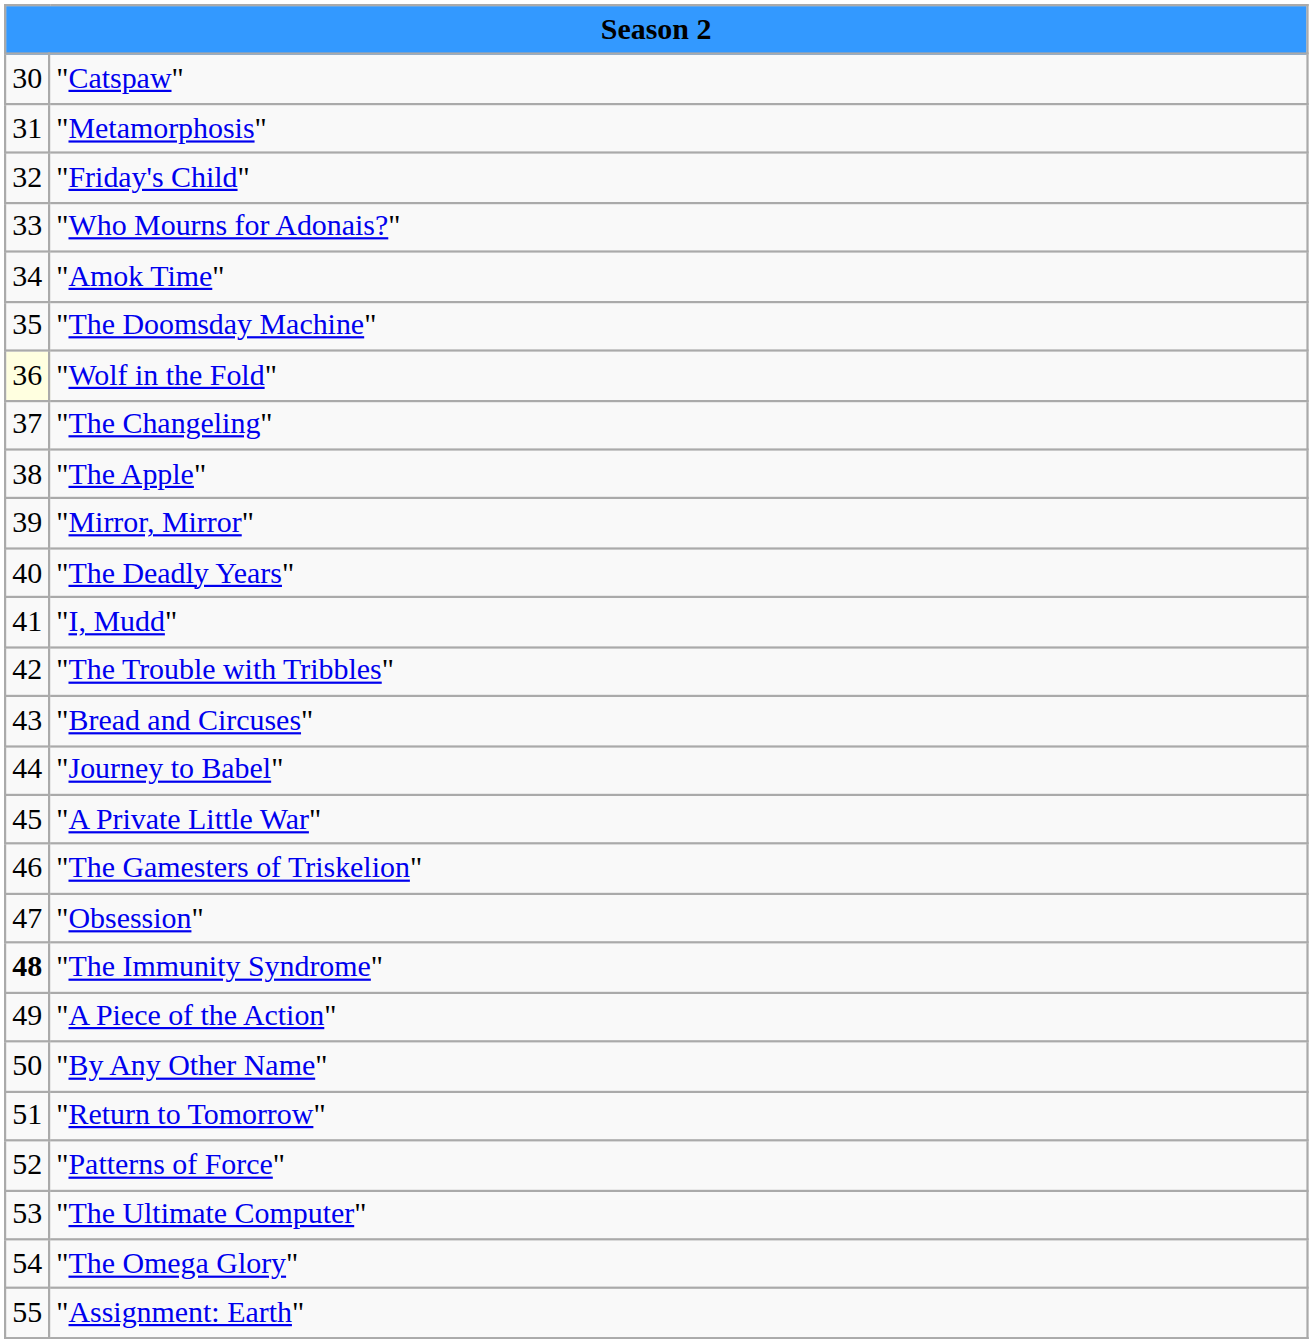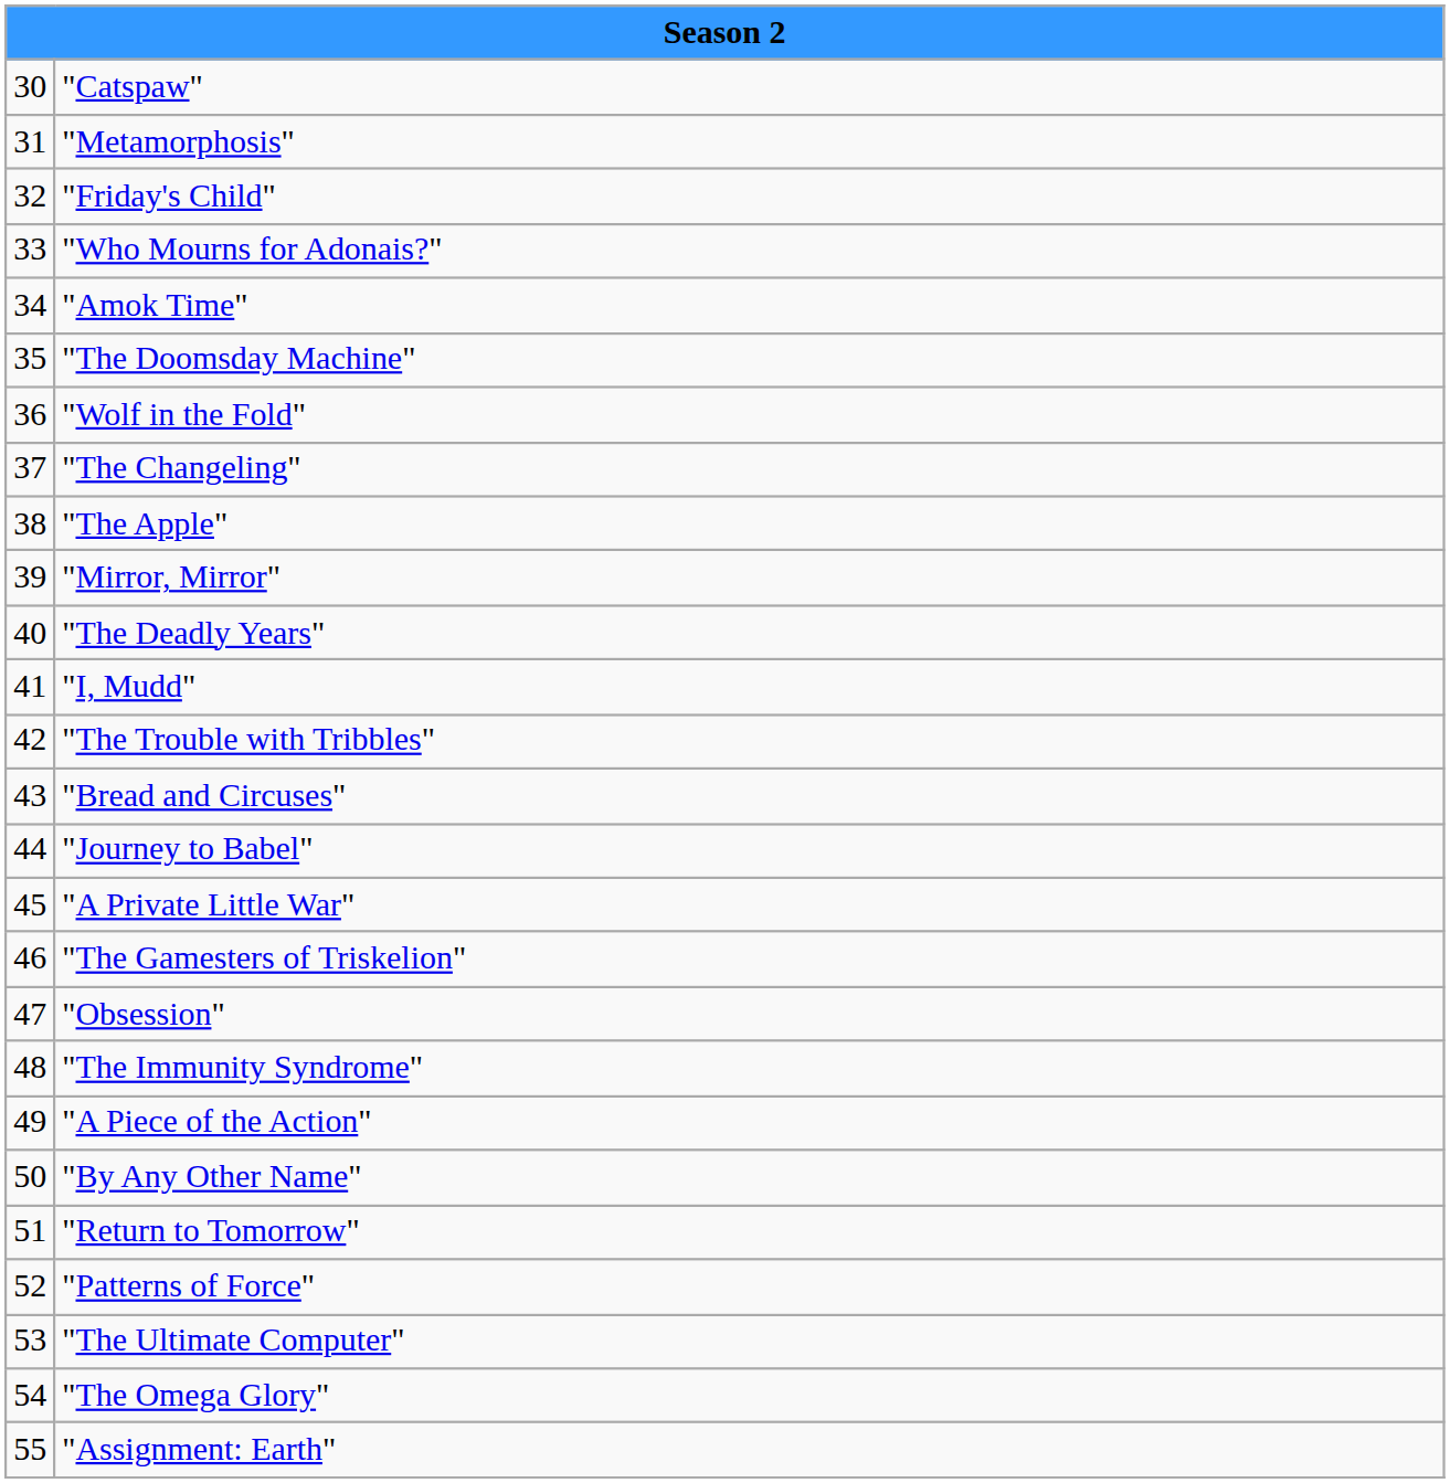"Wolf in the Fold" | column 1: lightyellow background -> no background
"The Immunity Syndrome" | column 1: bold -> normal
